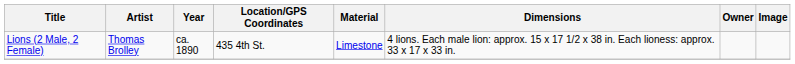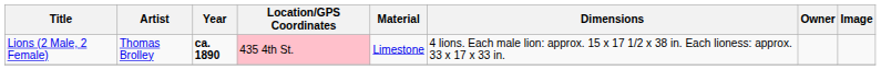Lions (2 Male, 2 Female) | Year: normal -> bold
Lions (2 Male, 2 Female) | Location/GPS Coordinates: no background -> pink background
